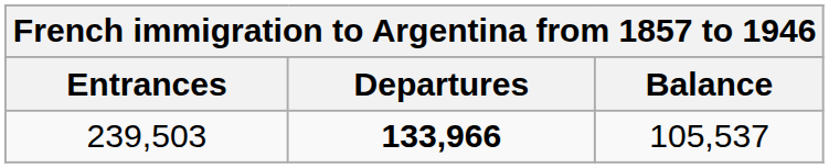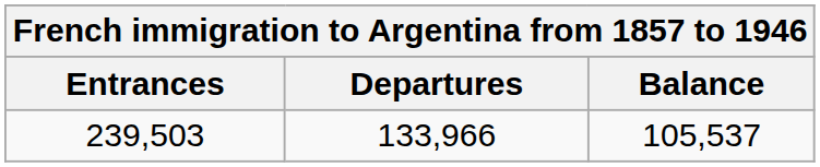239,503 | Departures: bold -> normal
